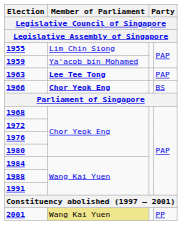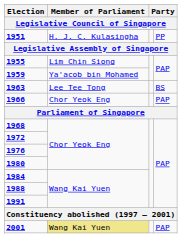+ row: 1951 | H. J. C. Kulasingha | PP
1963 | Member of Parliament: bold -> normal
1963 | column 4: PAP -> BS
1966 | Member of Parliament: bold -> normal
1966 | column 4: BS -> PAP
2001 | column 4: PP -> PAP
